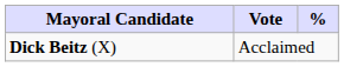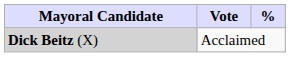Dick Beitz (X) | Mayoral Candidate: no background -> lightgrey background
